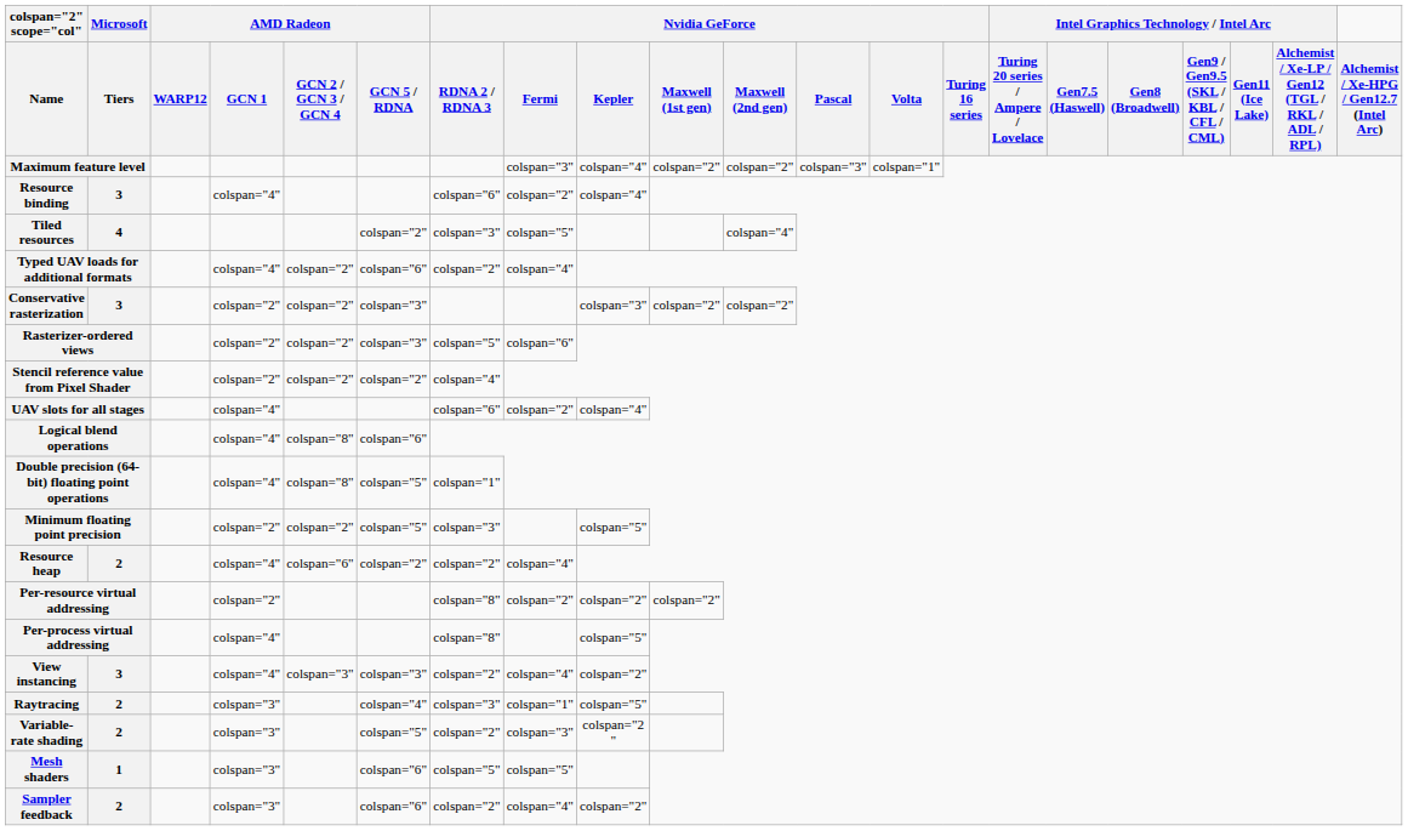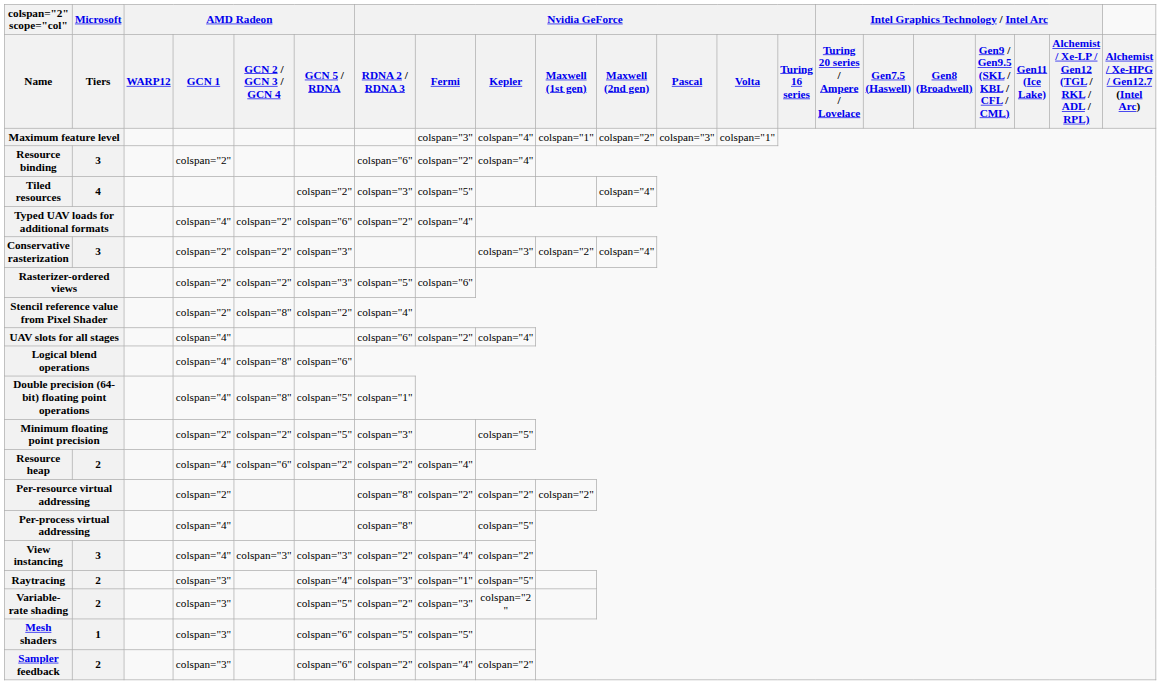Maximum feature level | Nvidia GeForce / Maxwell (1st gen): colspan="2" -> colspan="1"
Resource binding | AMD Radeon / GCN 1: colspan="4" -> colspan="2"
Conservative rasterization | Nvidia GeForce / Maxwell (2nd gen): colspan="2" -> colspan="4"
Stencil reference value from Pixel Shader | AMD Radeon / GCN 2 / GCN 3 / GCN 4: colspan="2" -> colspan="8"
